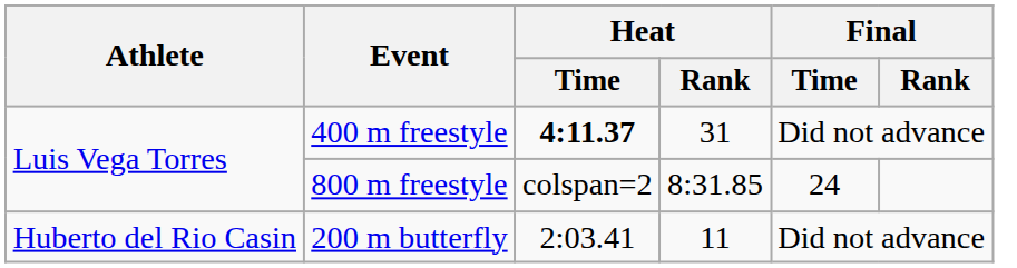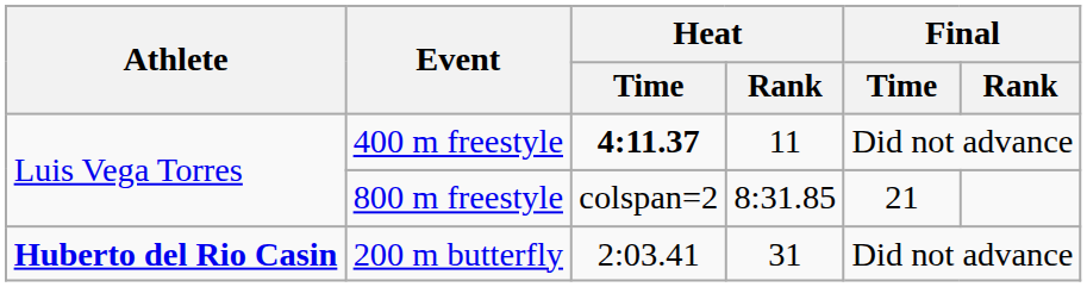400 m freestyle | Heat / Rank: 31 -> 11
800 m freestyle | Final / Time: 24 -> 21
200 m butterfly | Athlete: normal -> bold
200 m butterfly | Heat / Rank: 11 -> 31
